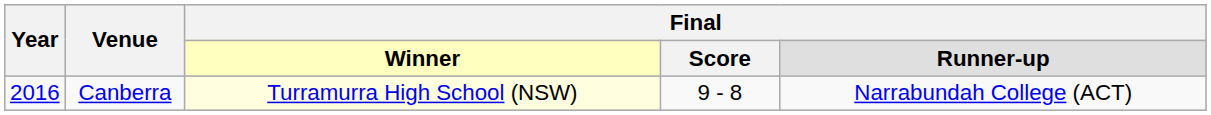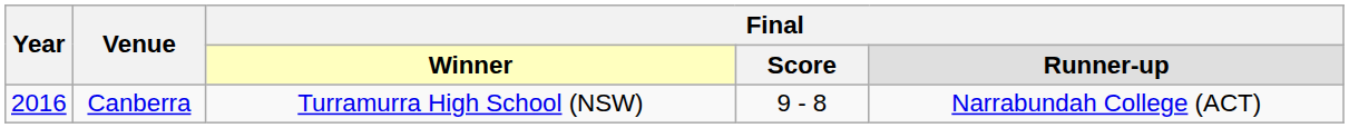2016 | column 3: lightyellow background -> no background
